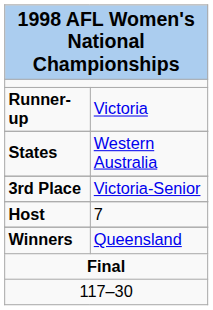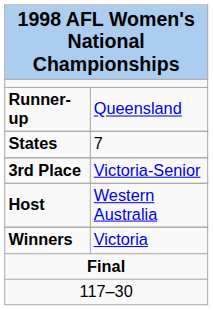row 3 | column 2: Victoria -> Queensland
row 4 | column 2: Western Australia -> 7
row 6 | column 2: 7 -> Western Australia
row 7 | column 2: Queensland -> Victoria
